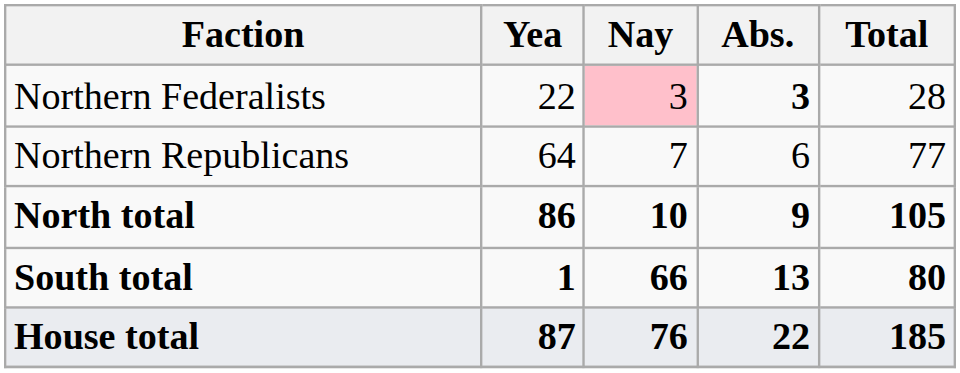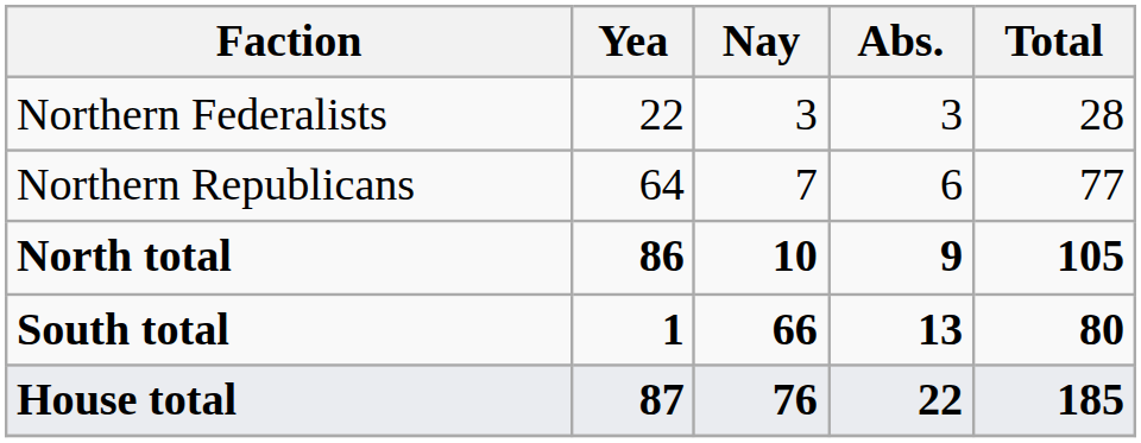Northern Federalists | Nay: pink background -> no background
Northern Federalists | Abs.: bold -> normal
